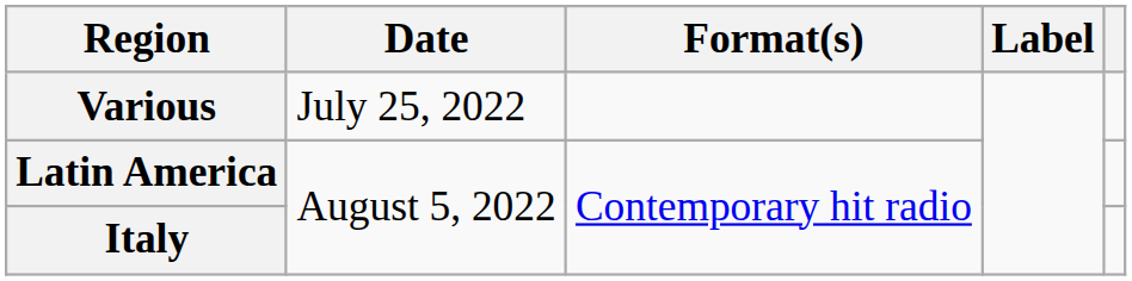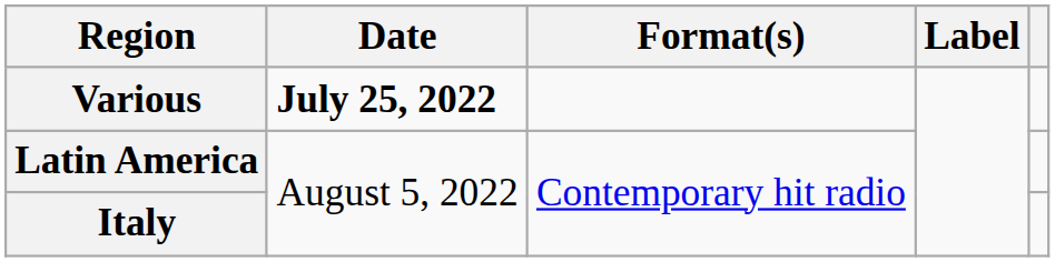Various | Date: normal -> bold
